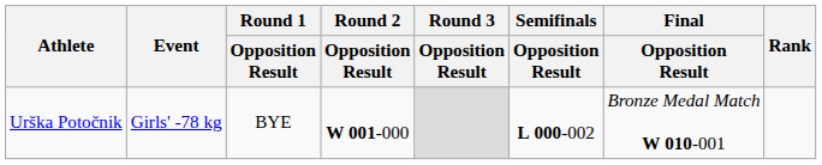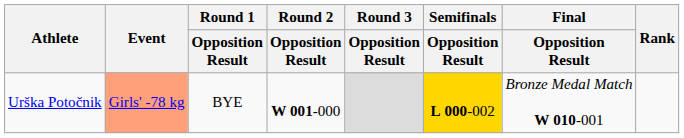Urška Potočnik | Event: no background -> lightsalmon background
Urška Potočnik | Semifinals / Opposition Result: no background -> gold background
